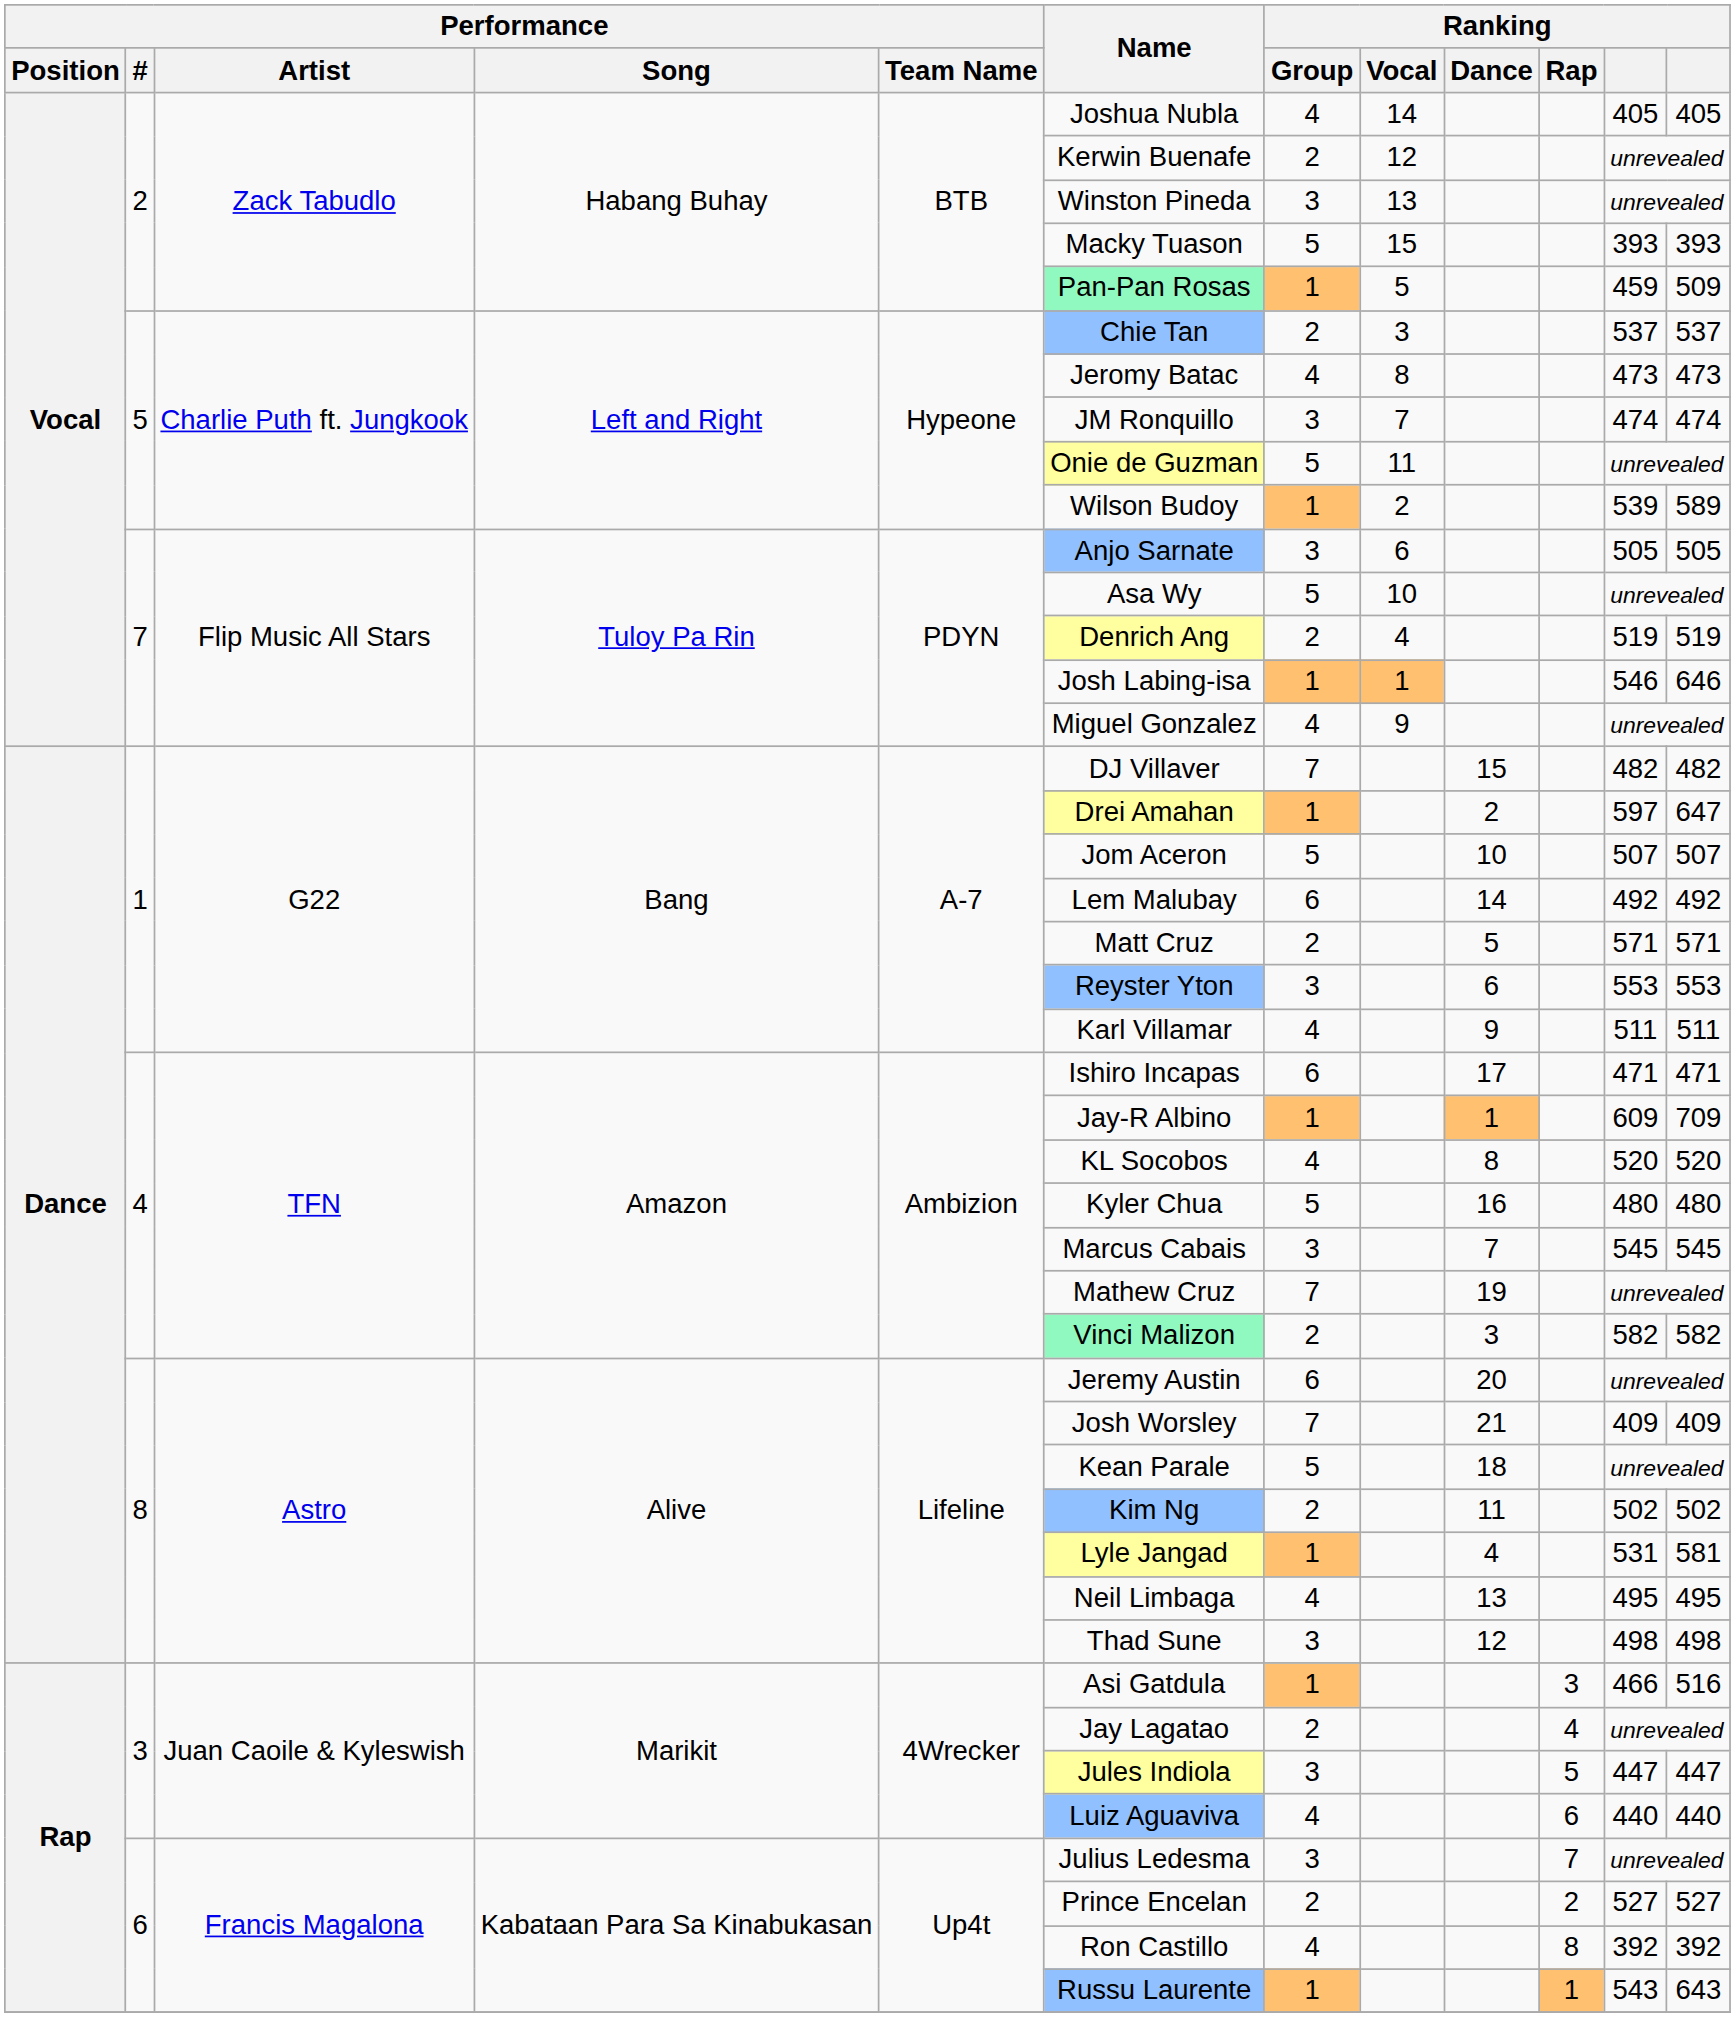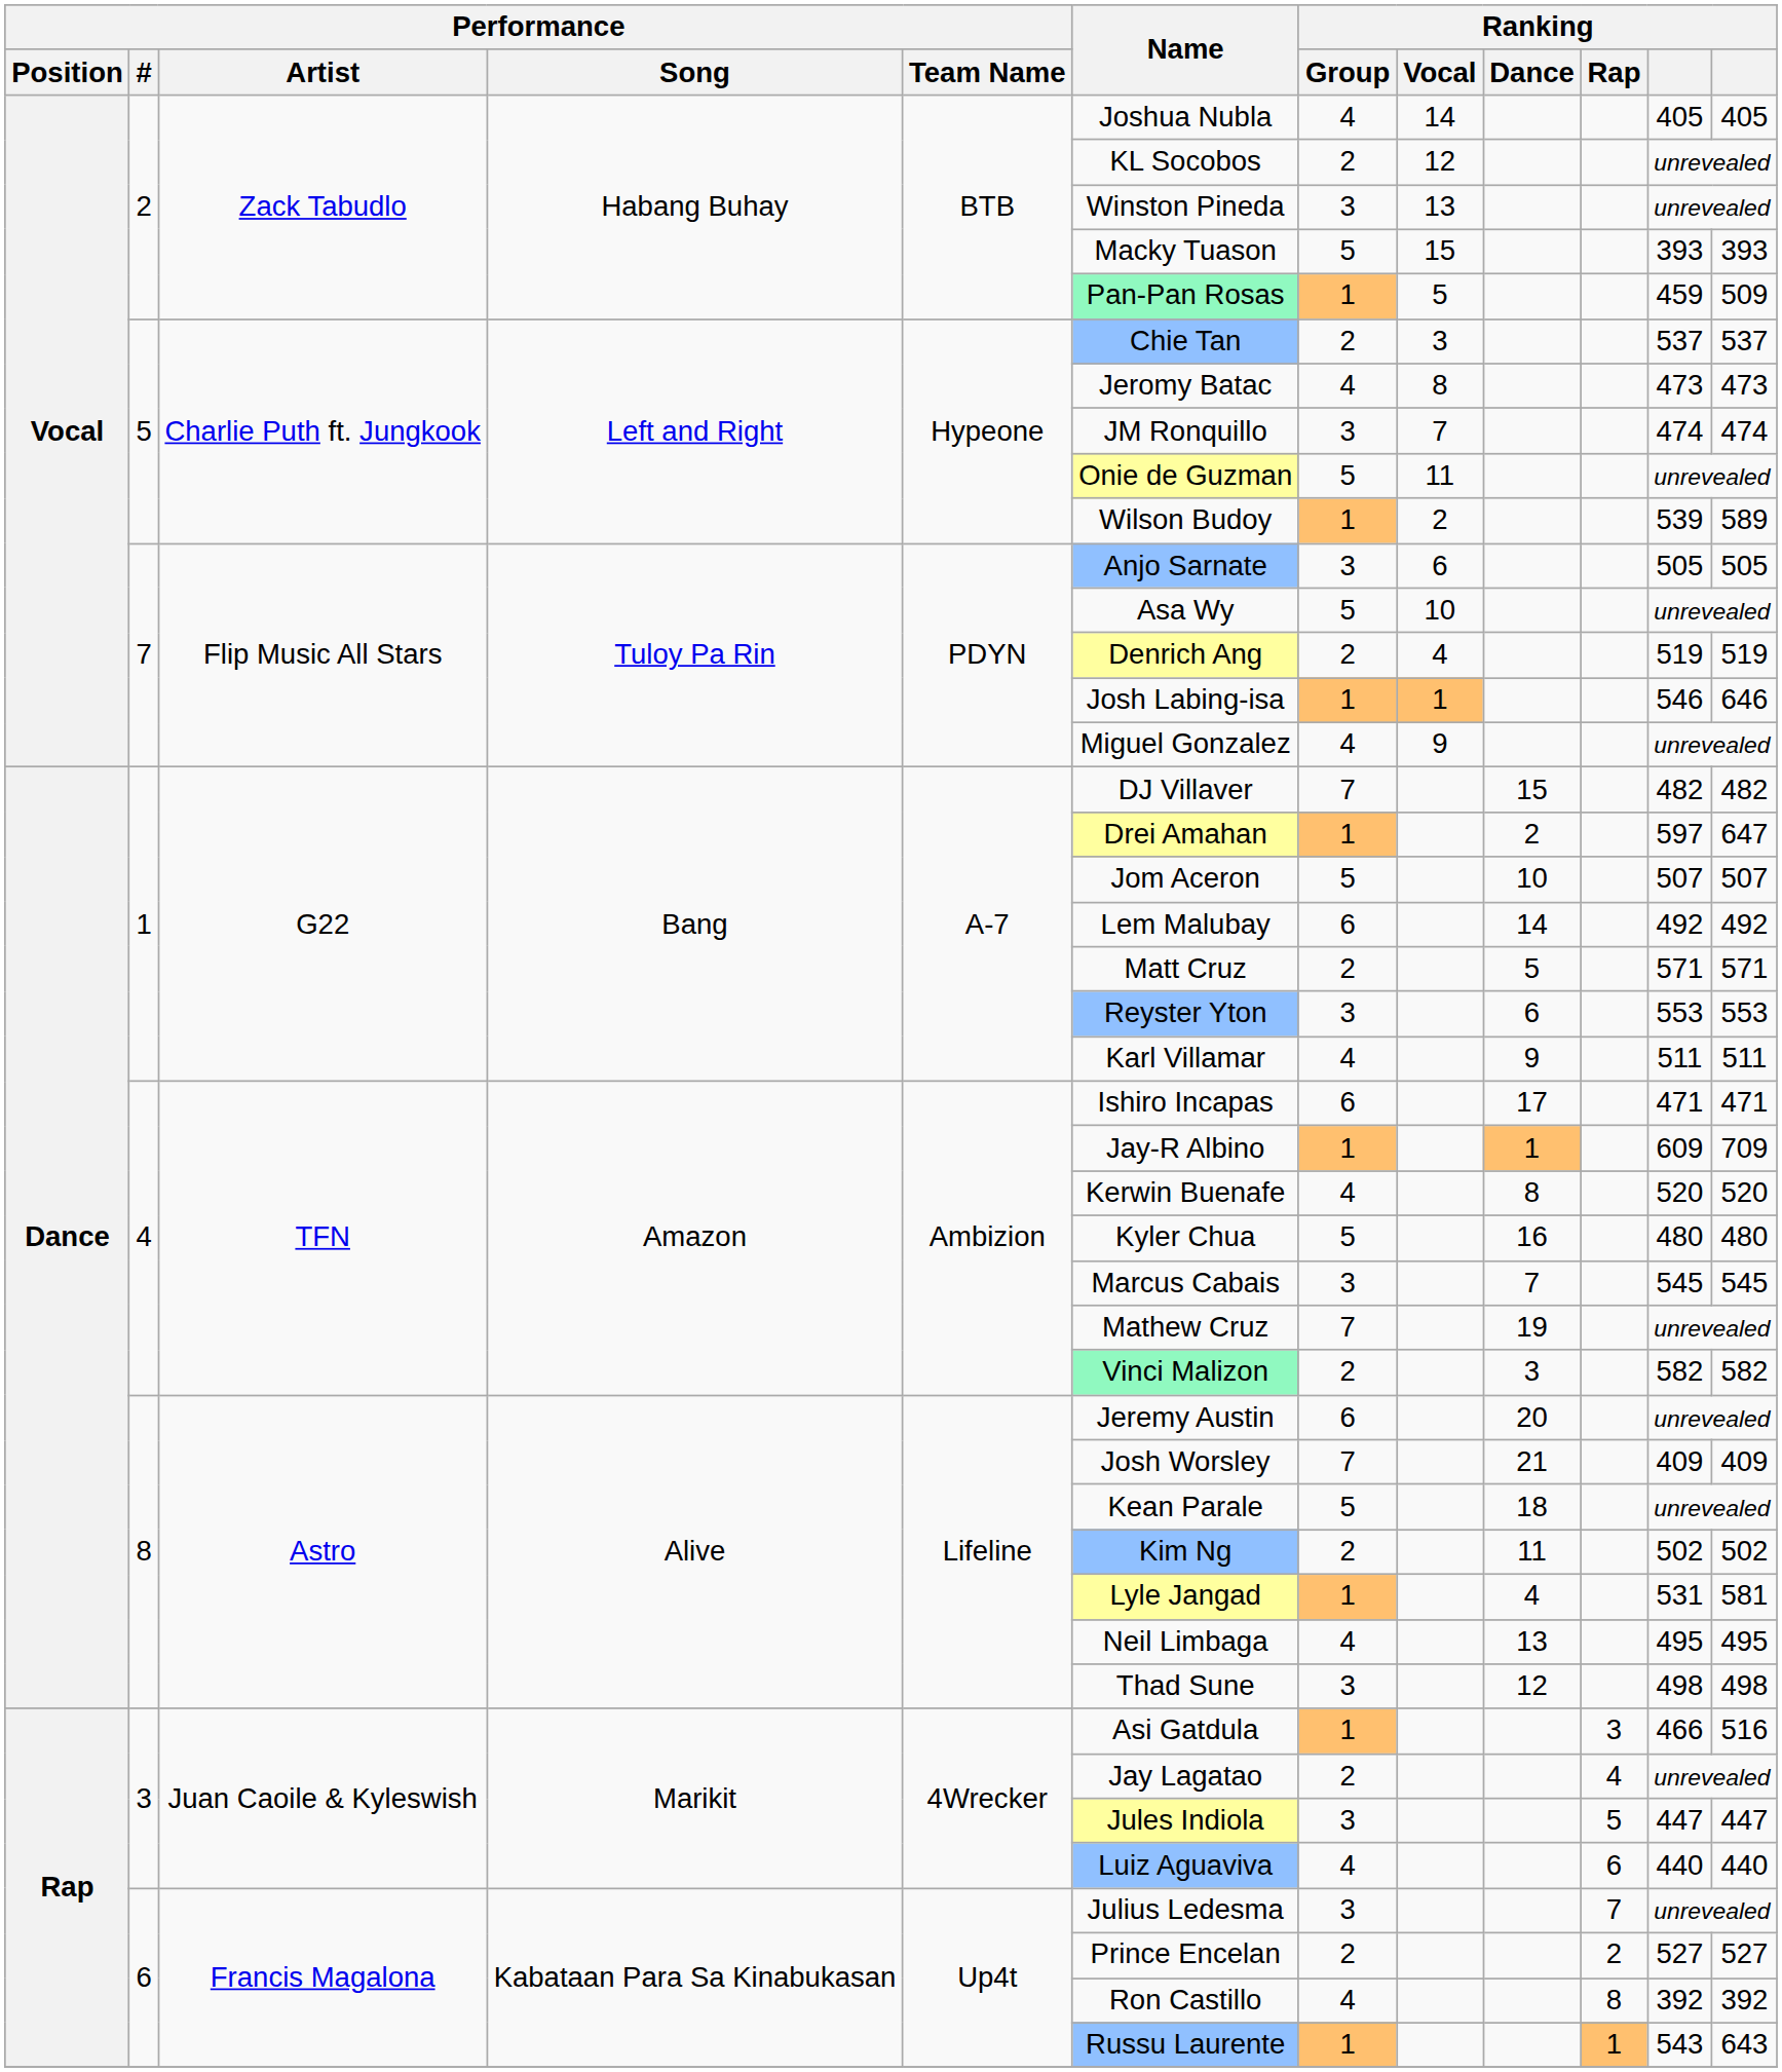row 4 | Name: Kerwin Buenafe -> KL Socobos
row 27 | Name: KL Socobos -> Kerwin Buenafe
